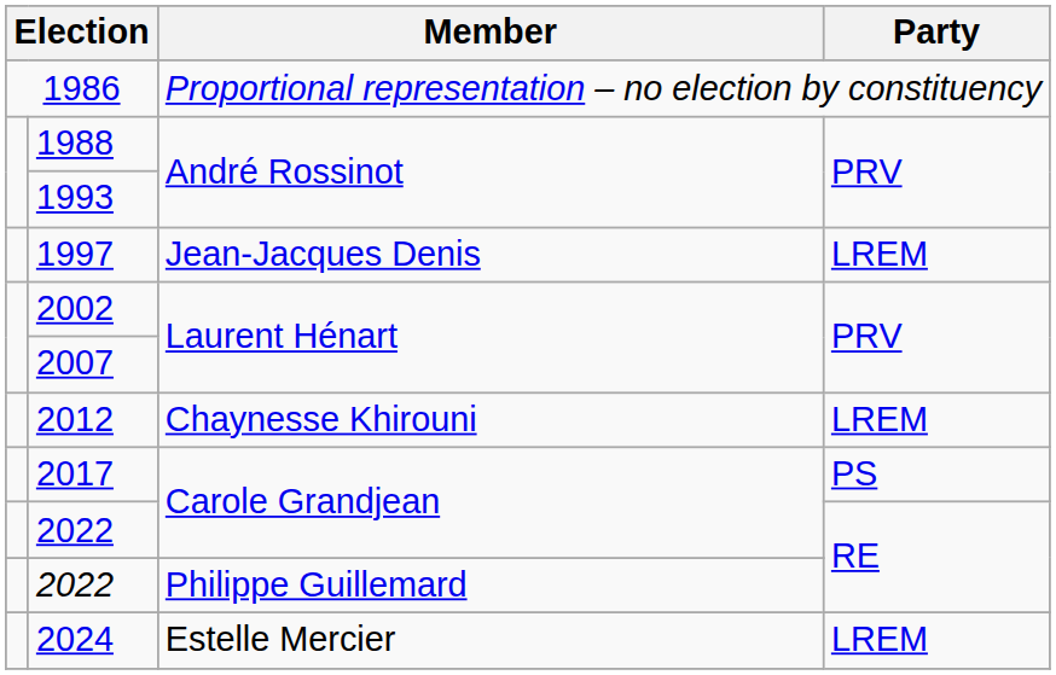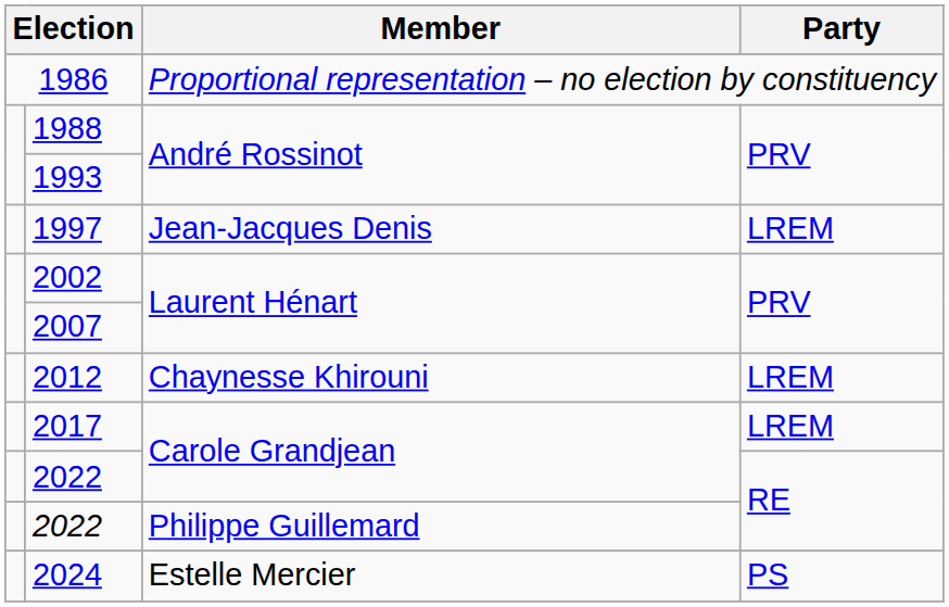2017 | Party: PS -> LREM
2024 | Party: LREM -> PS
